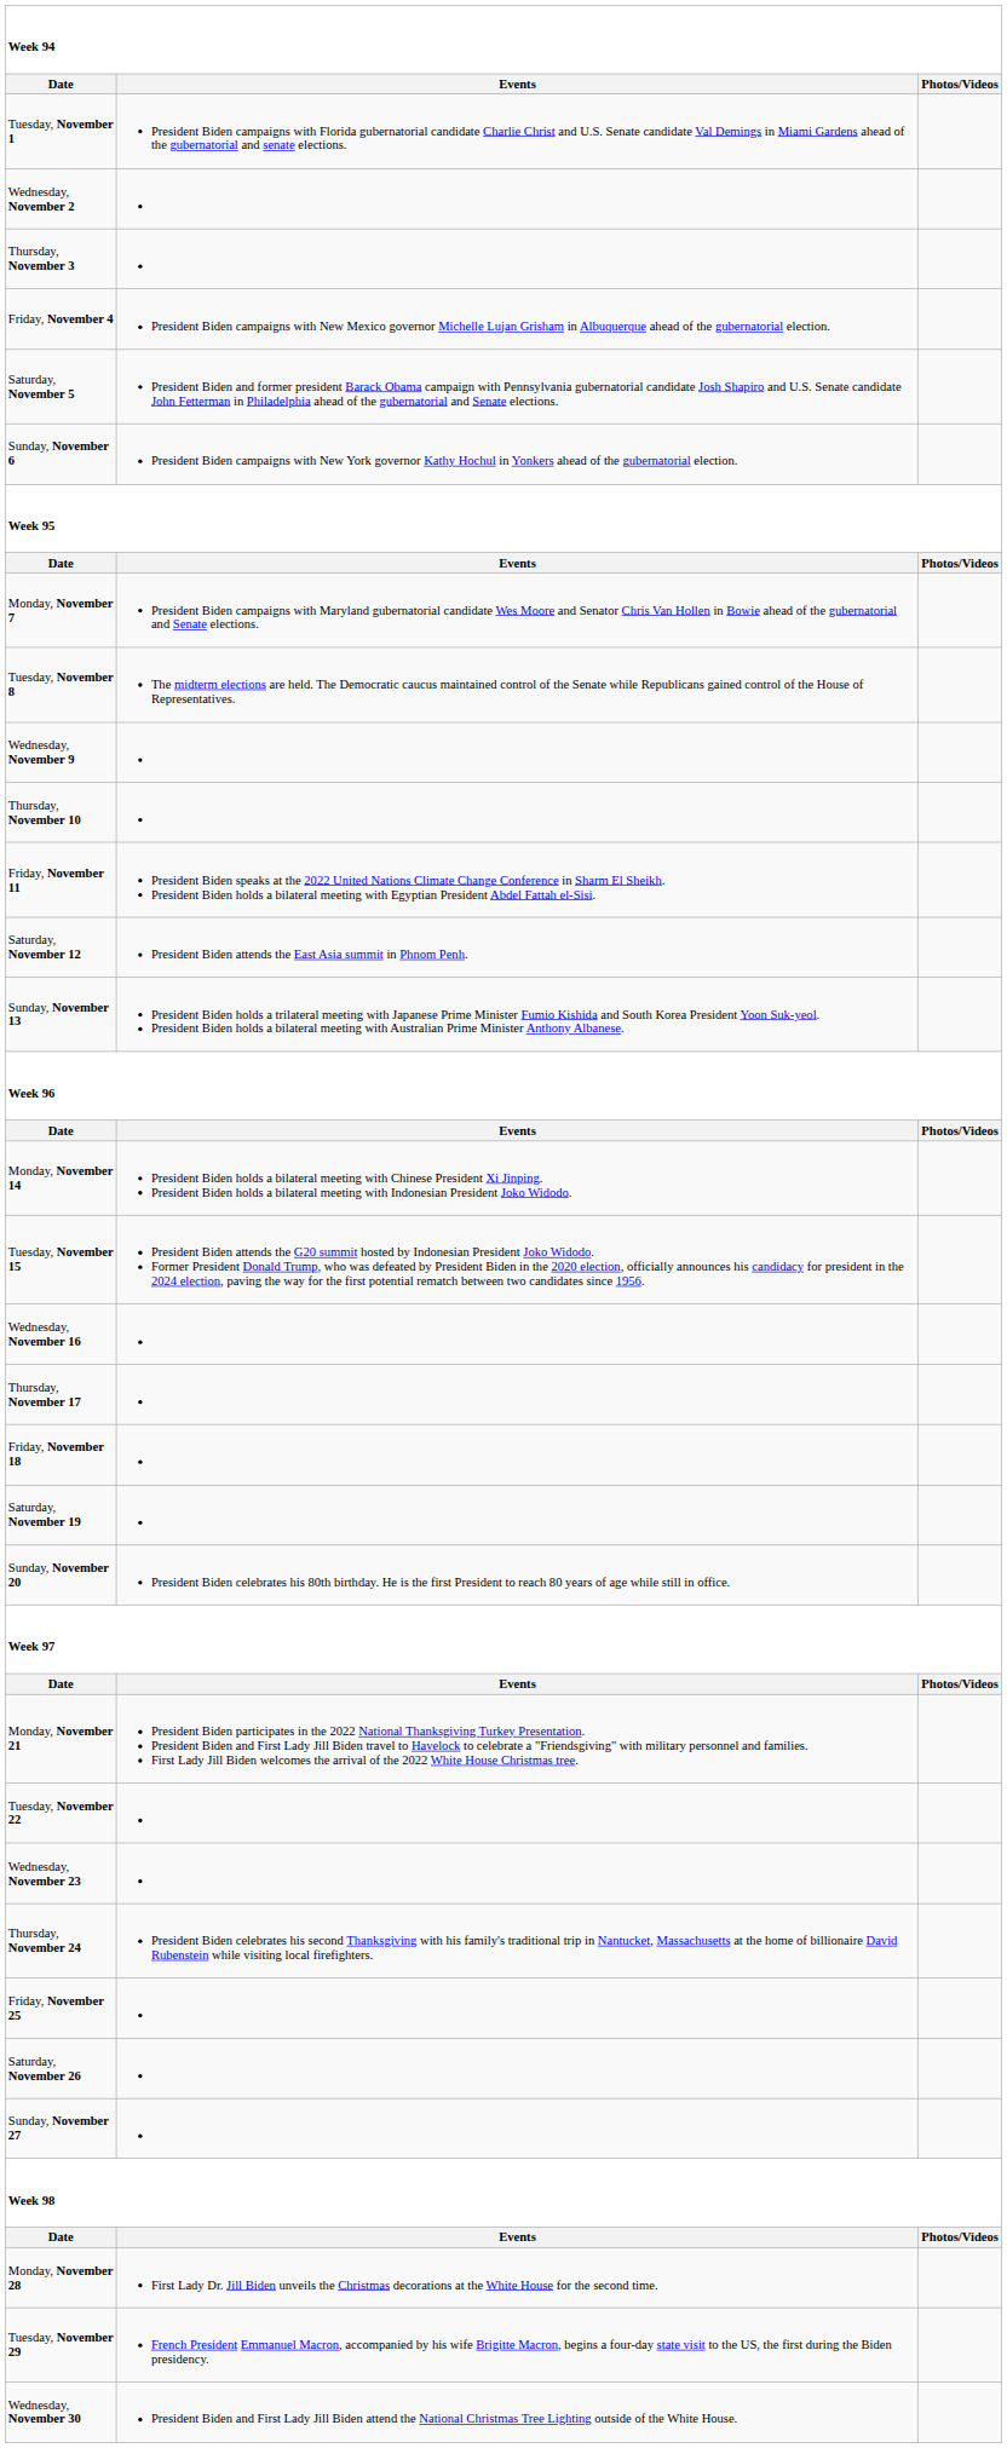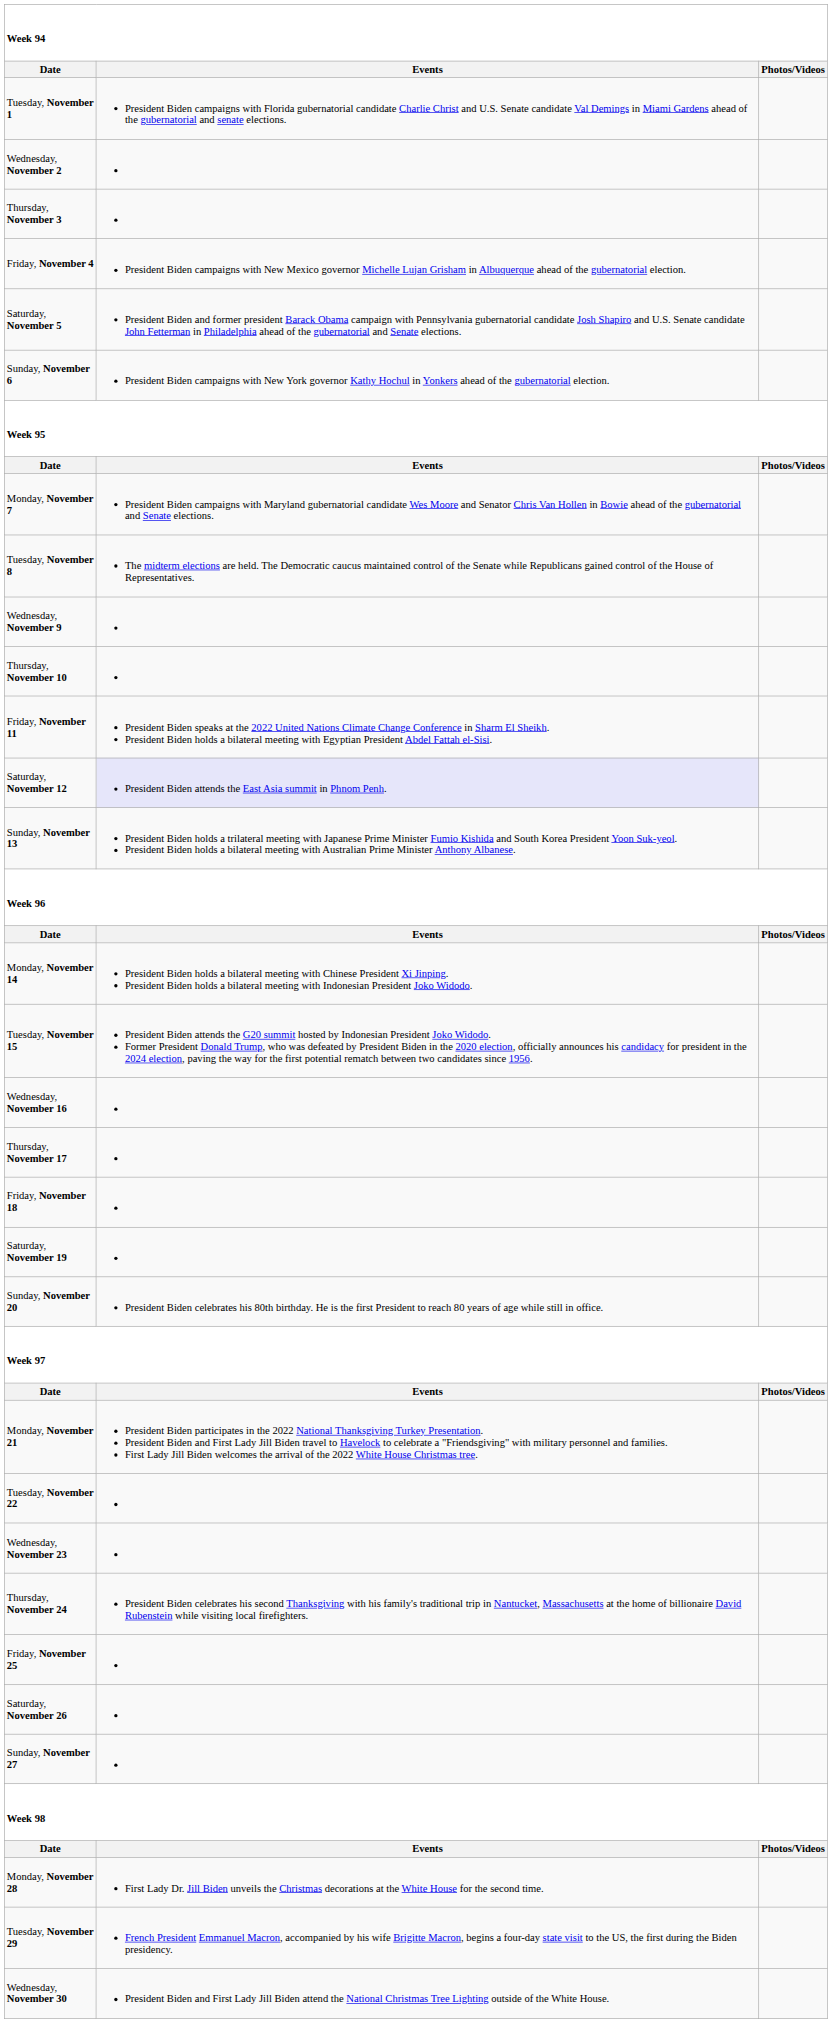Saturday, November 12 | column 2: no background -> lavender background
